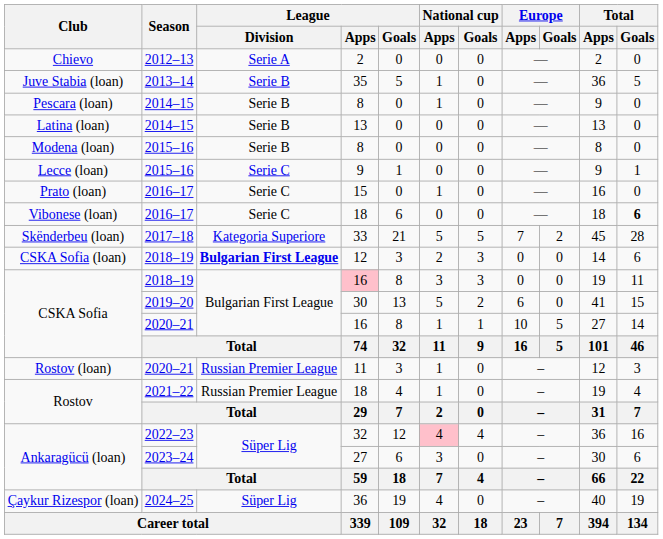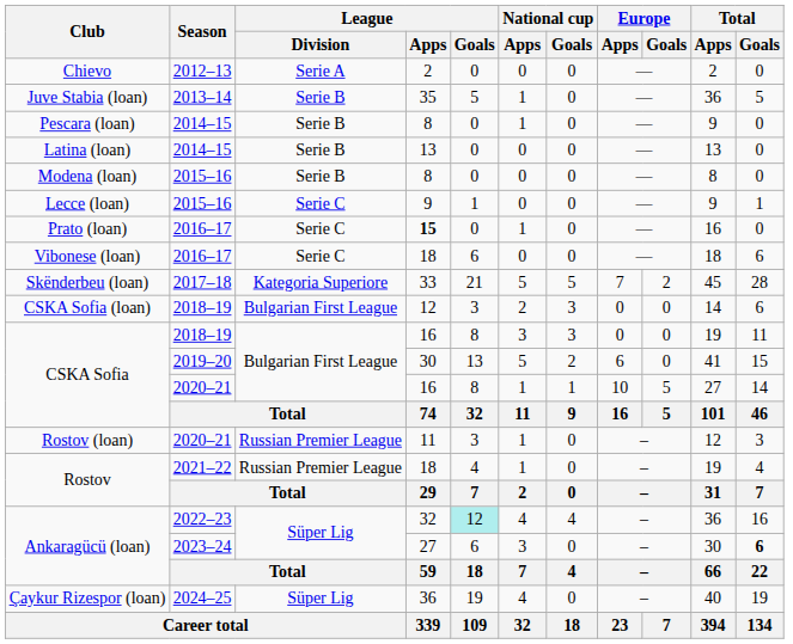Prato (loan) | League / Apps: normal -> bold
Vibonese (loan) | Total / Goals: bold -> normal
CSKA Sofia (loan) | League / Division: bold -> normal
CSKA Sofia / 2018–19 | League / Apps: pink background -> no background
Ankaragücü (loan) / 2022–23 | League / Goals: no background -> paleturquoise background
Ankaragücü (loan) / 2022–23 | National cup / Apps: pink background -> no background
Ankaragücü (loan) / 2023–24 | Total / Goals: normal -> bold
